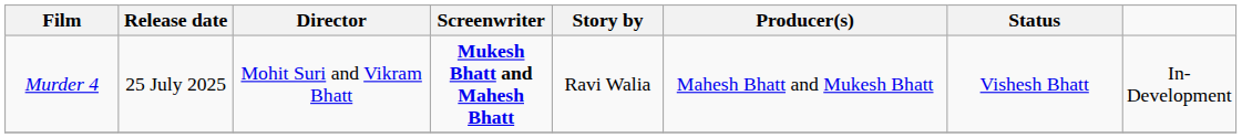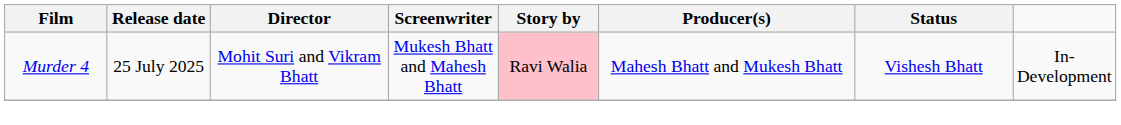Murder 4 | Screenwriter: bold -> normal
Murder 4 | Story by: no background -> pink background
